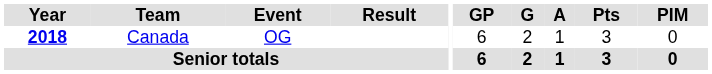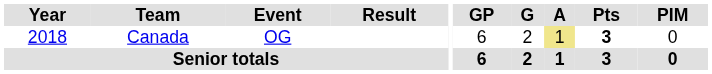Canada | Year: bold -> normal
Canada | A: no background -> khaki background
Canada | Pts: normal -> bold
